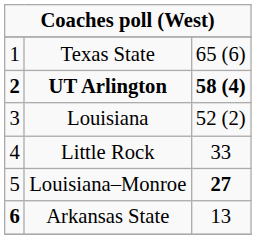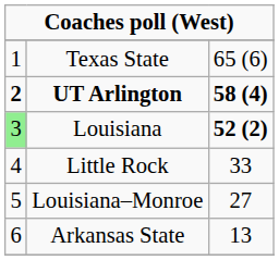Louisiana | column 1: no background -> lightgreen background
Louisiana | column 3: normal -> bold
Louisiana–Monroe | column 3: bold -> normal
Arkansas State | column 1: bold -> normal
